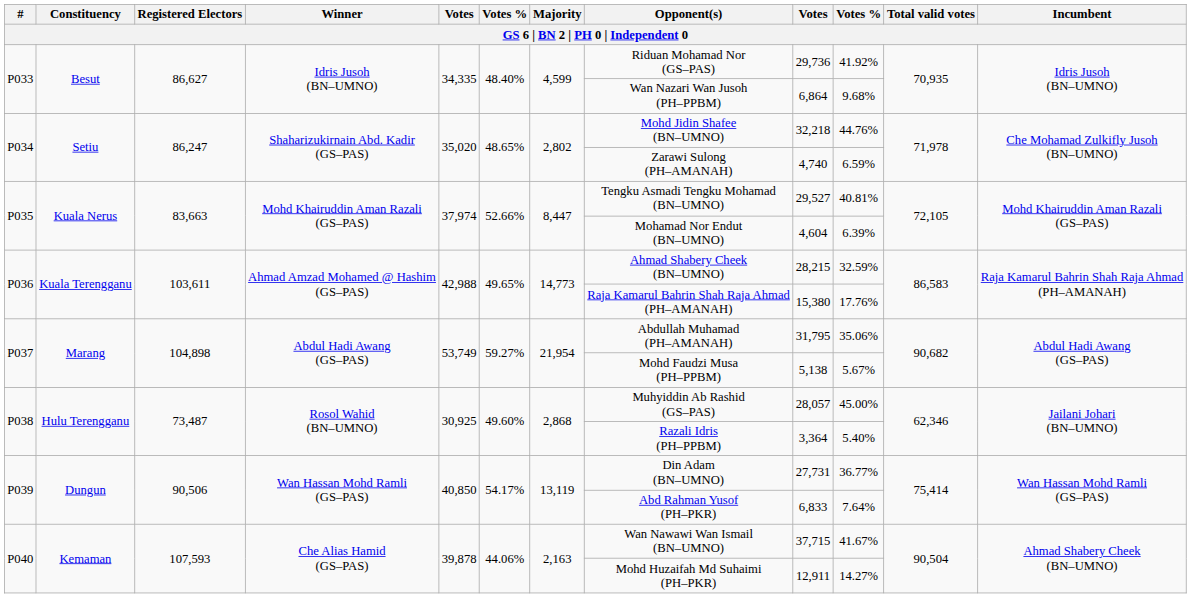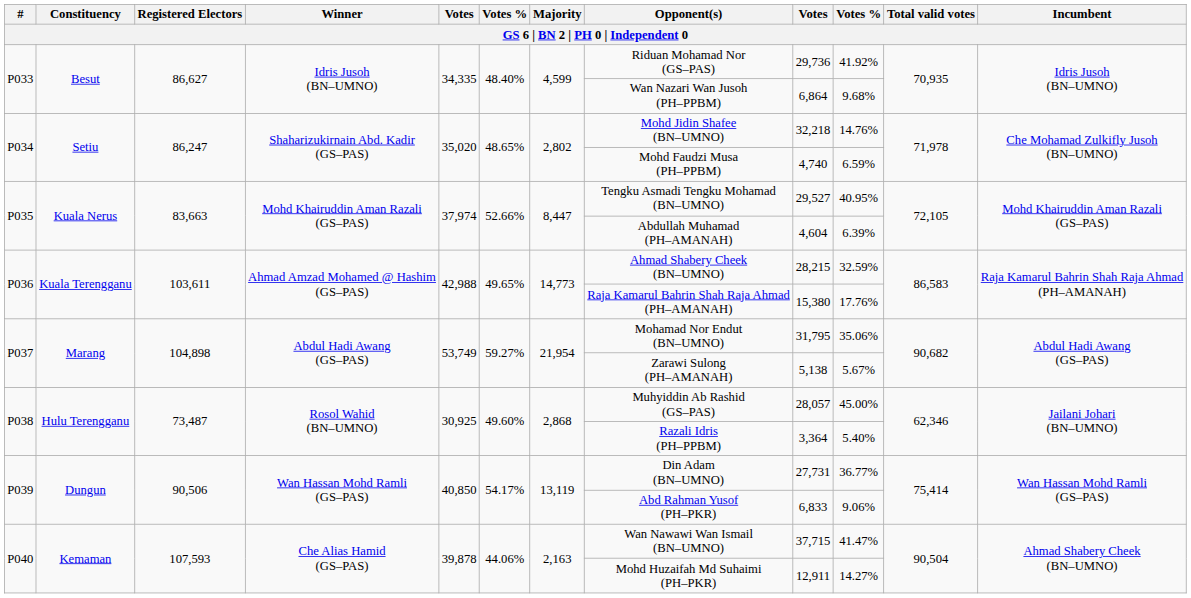row 5 | column 10: 44.76% -> 14.76%
row 6 | Opponent(s): Zarawi Sulong (PH–AMANAH) -> Mohd Faudzi Musa (PH–PPBM)
row 7 | column 10: 40.81% -> 40.95%
row 8 | Opponent(s): Mohamad Nor Endut (BN–UMNO) -> Abdullah Muhamad (PH–AMANAH)
row 11 | Opponent(s): Abdullah Muhamad (PH–AMANAH) -> Mohamad Nor Endut (BN–UMNO)
row 12 | Opponent(s): Mohd Faudzi Musa (PH–PPBM) -> Zarawi Sulong (PH–AMANAH)
row 16 | column 10: 7.64% -> 9.06%
row 17 | column 10: 41.67% -> 41.47%
